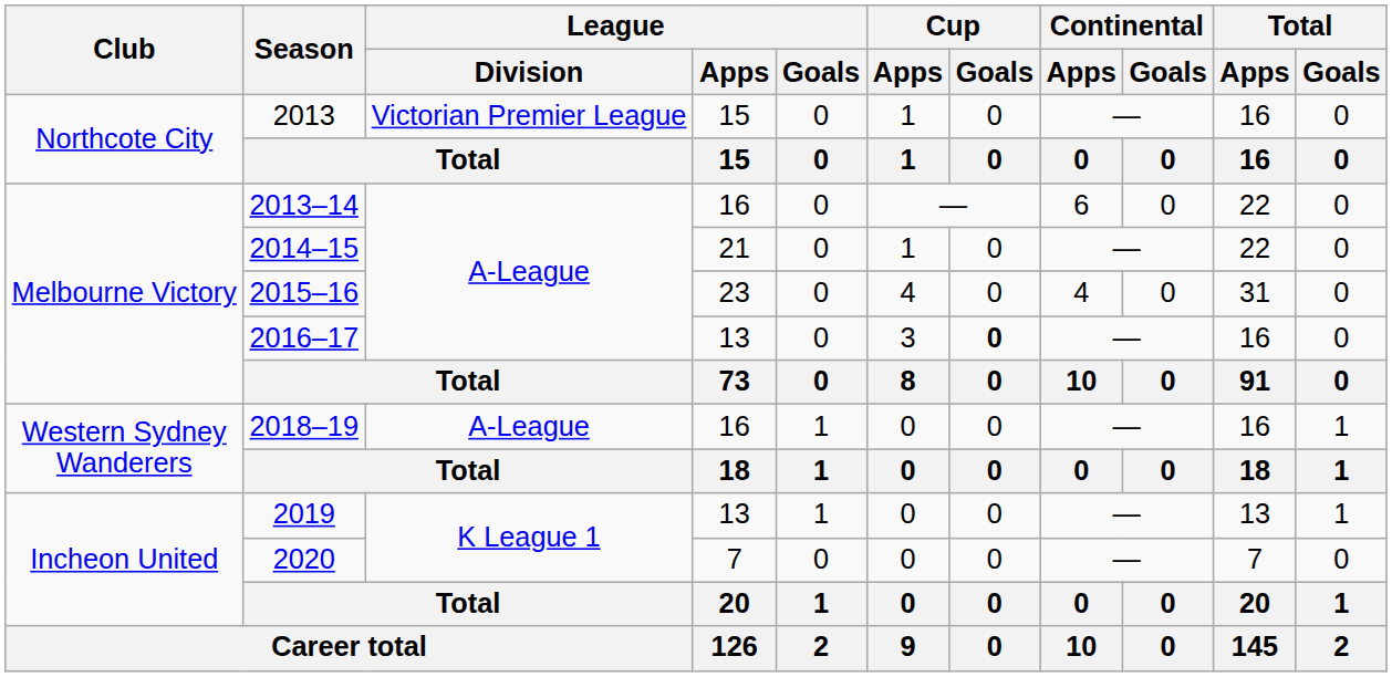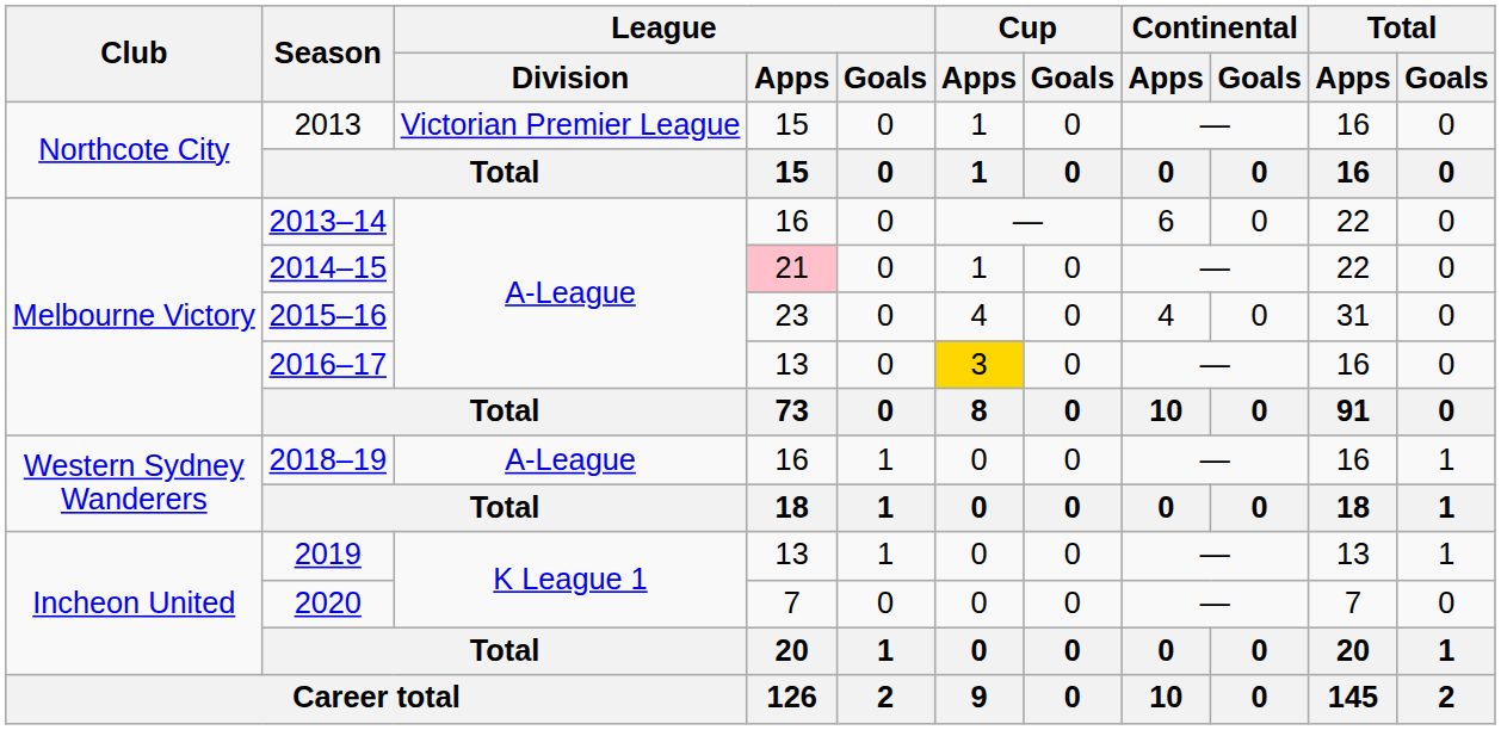2014–15 | League / Apps: no background -> pink background
2016–17 | Cup / Apps: no background -> gold background
2016–17 | Cup / Goals: bold -> normal
